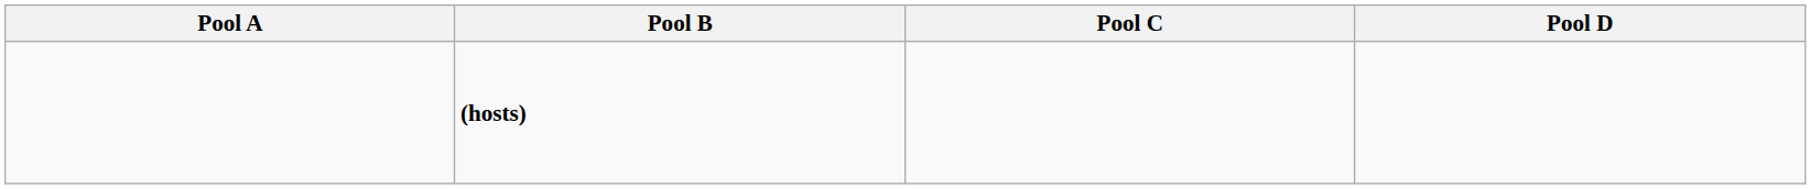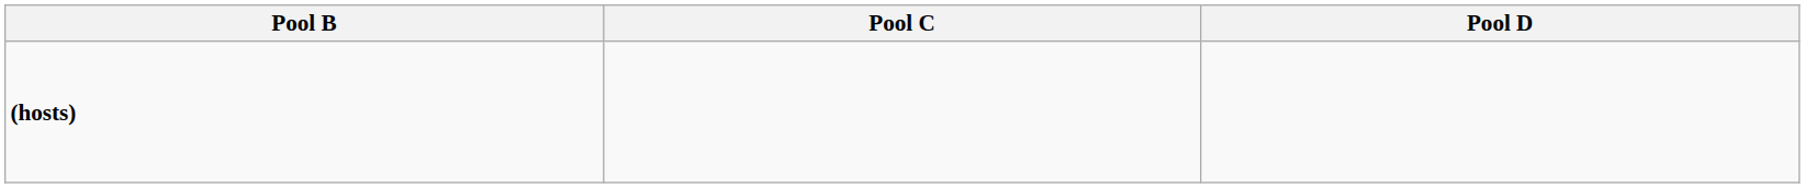- column: Pool A
